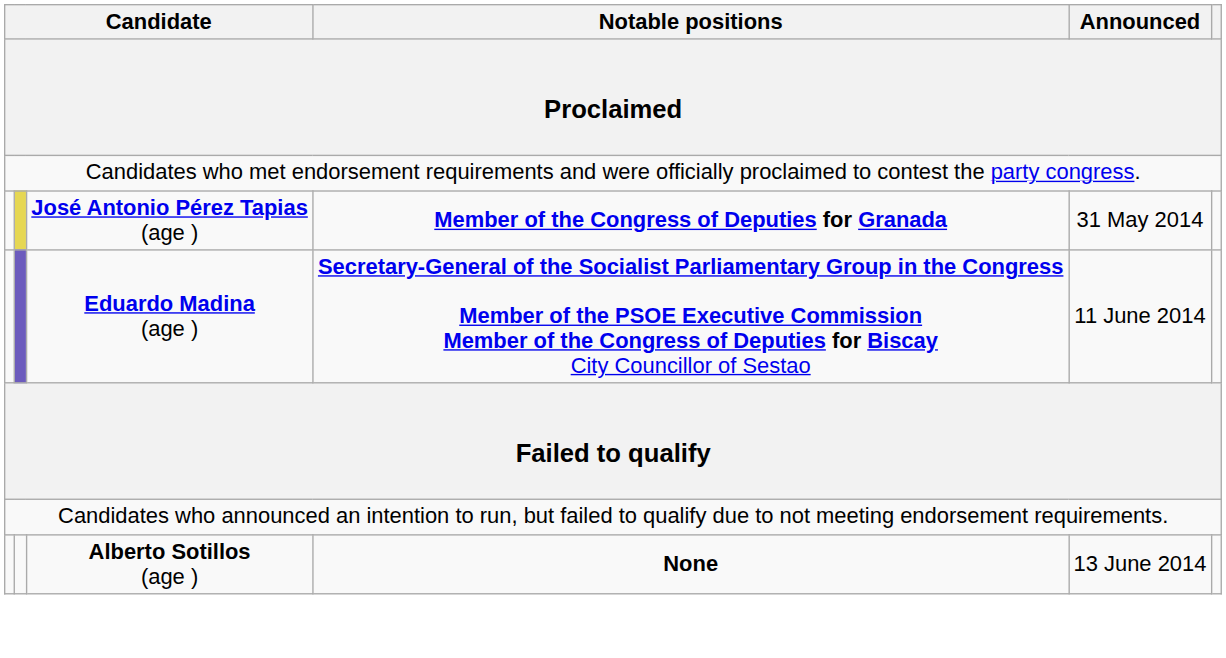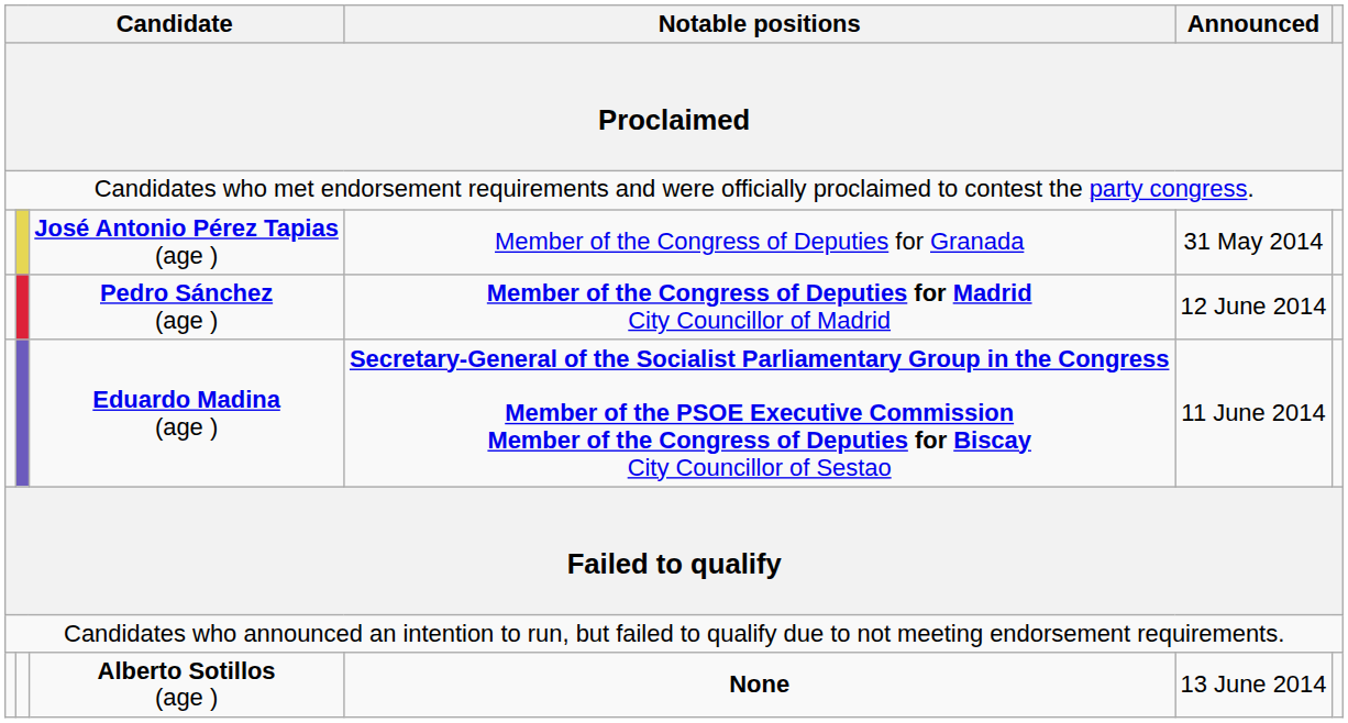José Antonio Pérez Tapias (age ) | Notable positions: bold -> normal
+ row: Pedro Sánchez (age ) | Member of the Congress of Deputies for Madrid City Councillor of Madrid | 12 June 2014
